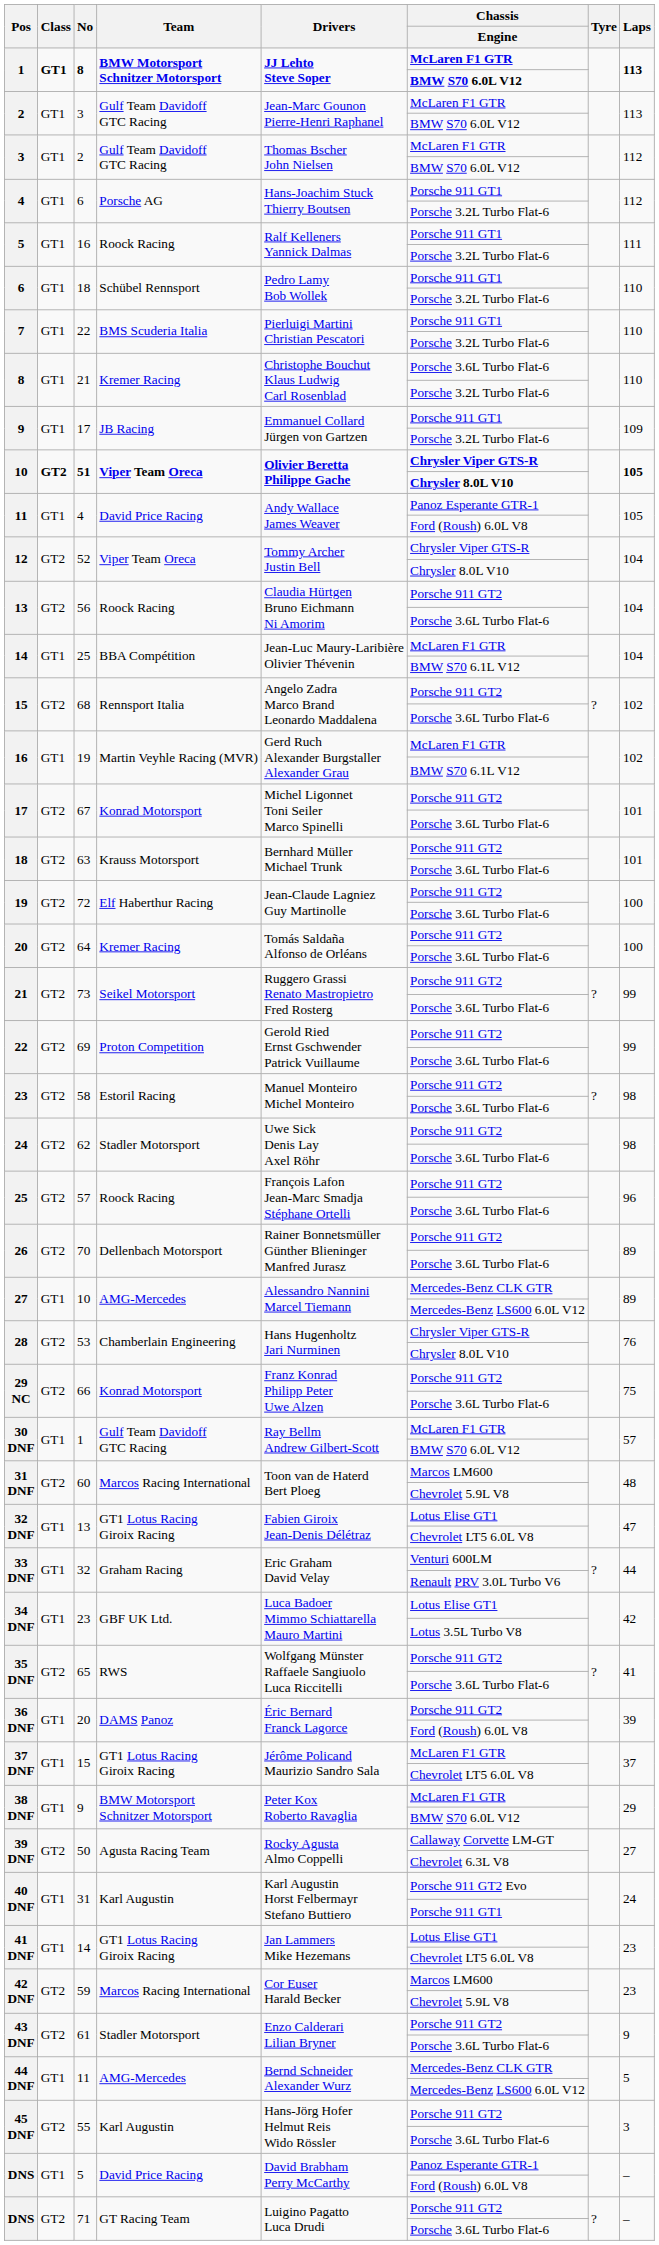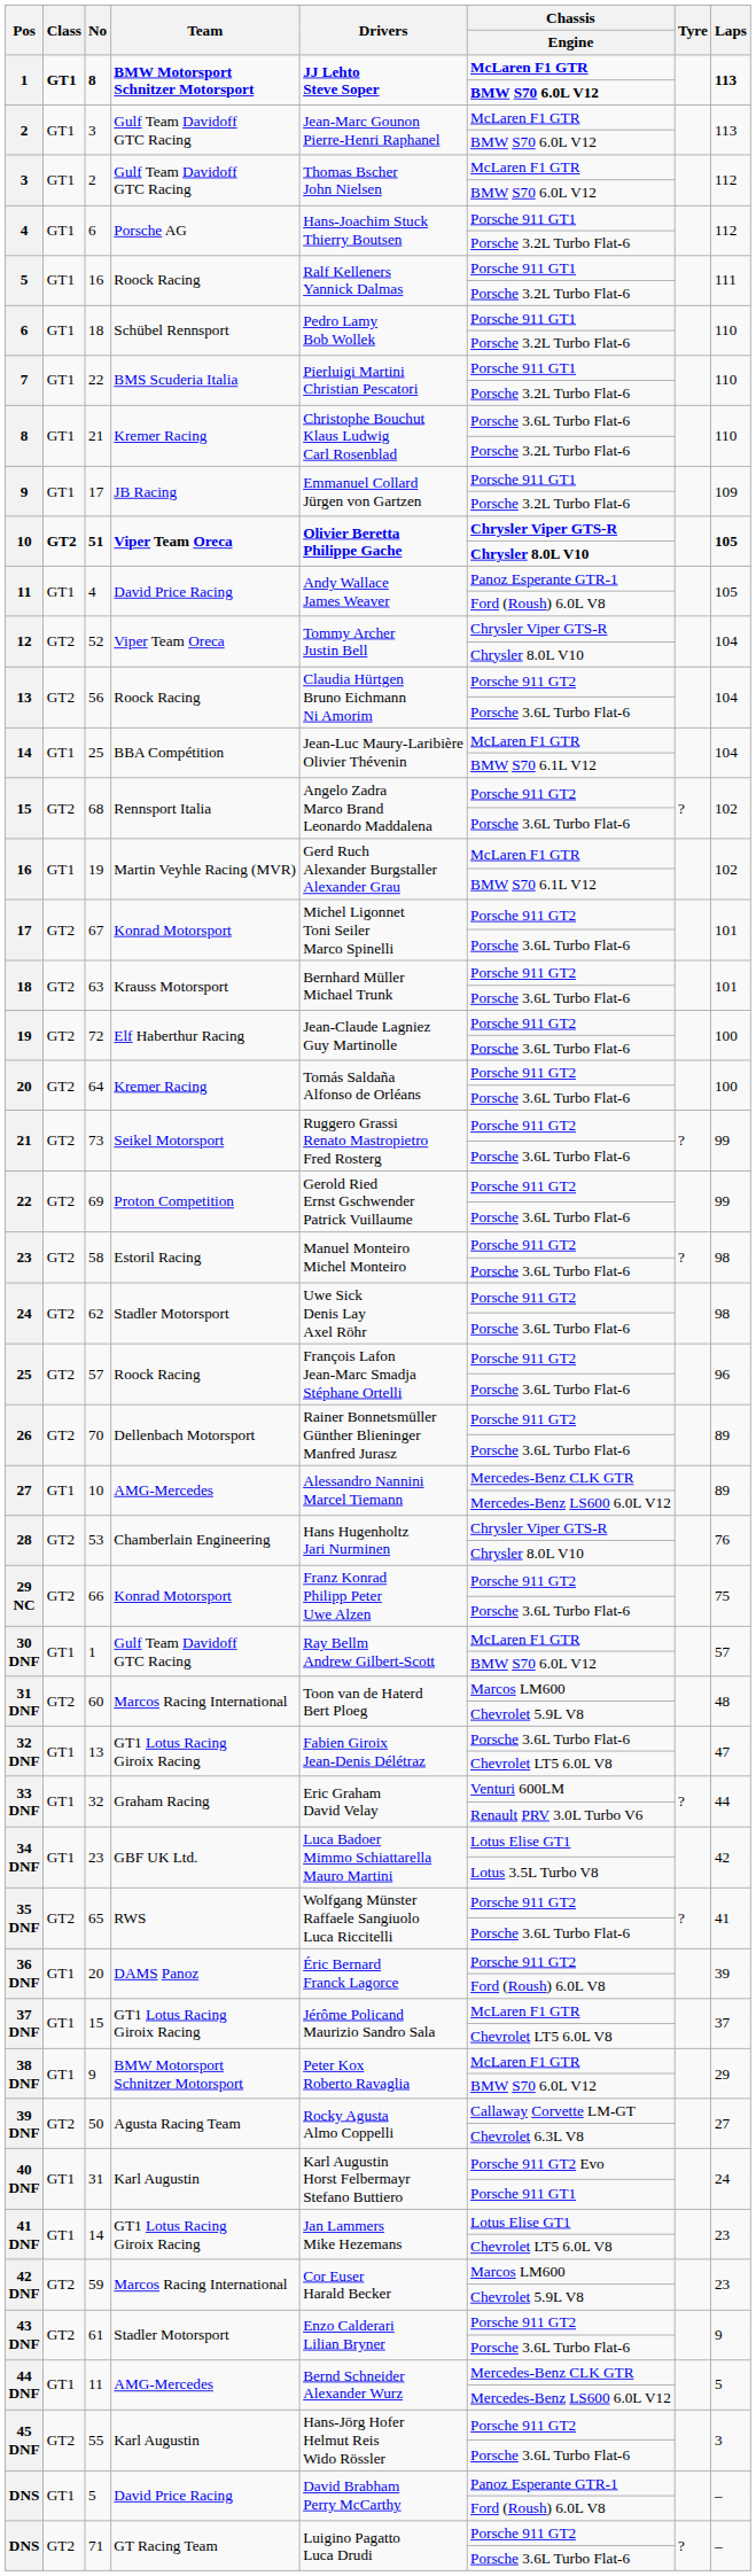row 65 | Chassis / Engine: Lotus Elise GT1 -> Porsche 3.6L Turbo Flat-6
